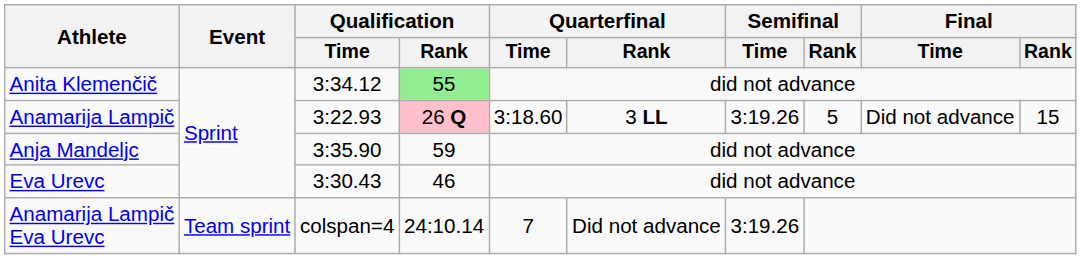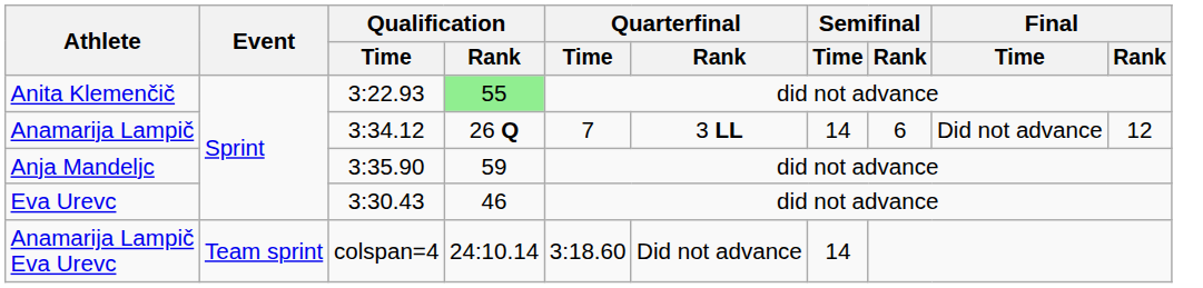Anita Klemenčič | Qualification / Time: 3:34.12 -> 3:22.93
Anamarija Lampič | Qualification / Time: 3:22.93 -> 3:34.12
Anamarija Lampič | Qualification / Rank: pink background -> no background
Anamarija Lampič | Quarterfinal / Time: 3:18.60 -> 7
Anamarija Lampič | Semifinal / Time: 3:19.26 -> 14
Anamarija Lampič | Semifinal / Rank: 5 -> 6
Anamarija Lampič | Final / Rank: 15 -> 12
Anamarija Lampič Eva Urevc | Quarterfinal / Time: 7 -> 3:18.60
Anamarija Lampič Eva Urevc | Semifinal / Time: 3:19.26 -> 14
